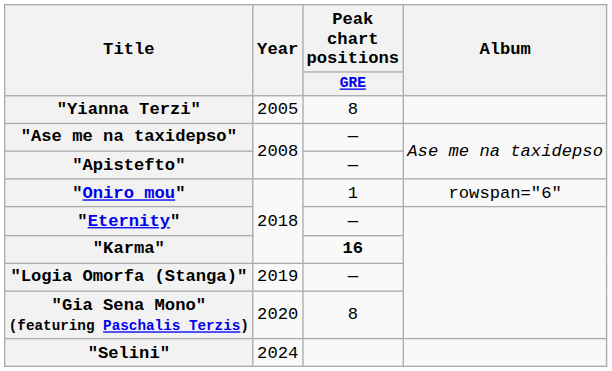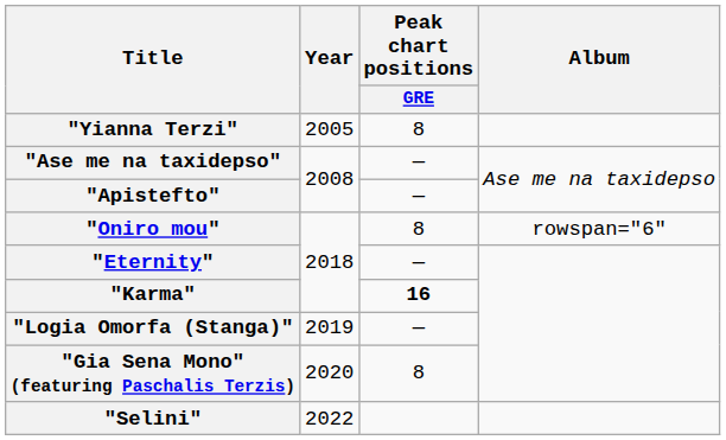"Oniro mou" | Peak chart positions / GRE: 1 -> 8
"Selini" | Year: 2024 -> 2022
